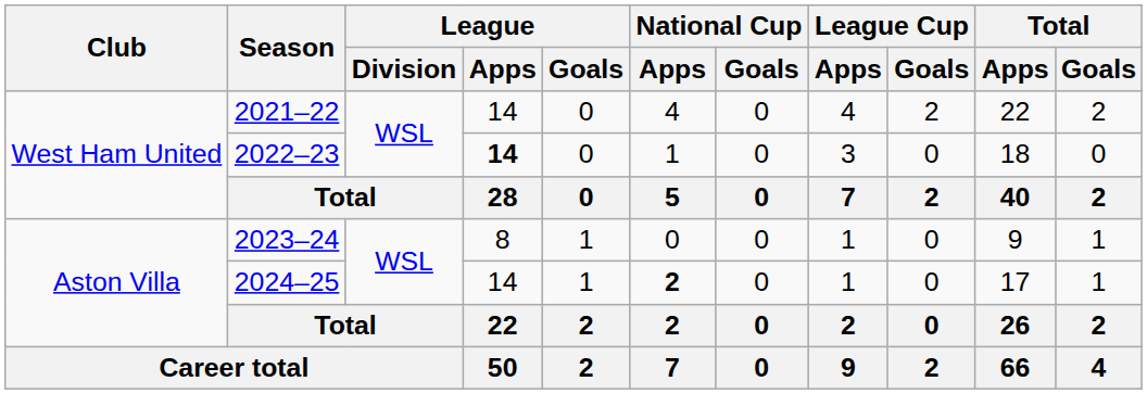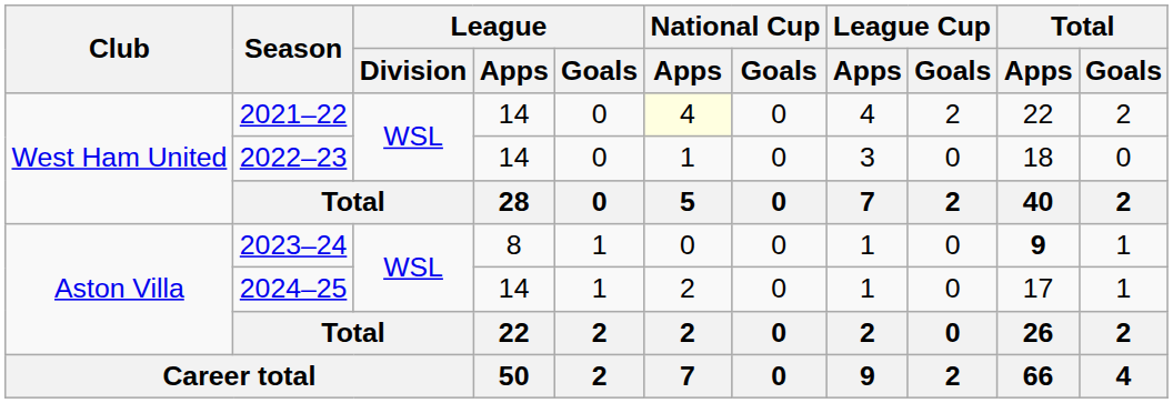2021–22 | National Cup / Apps: no background -> lightyellow background
2022–23 | League / Apps: bold -> normal
2023–24 | Total / Apps: normal -> bold
2024–25 | National Cup / Apps: bold -> normal
